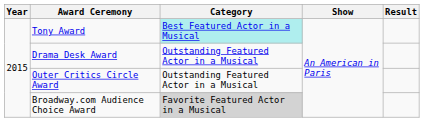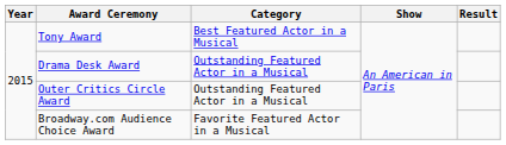Tony Award | Category: paleturquoise background -> no background
Broadway.com Audience Choice Award | Category: lightgrey background -> no background
